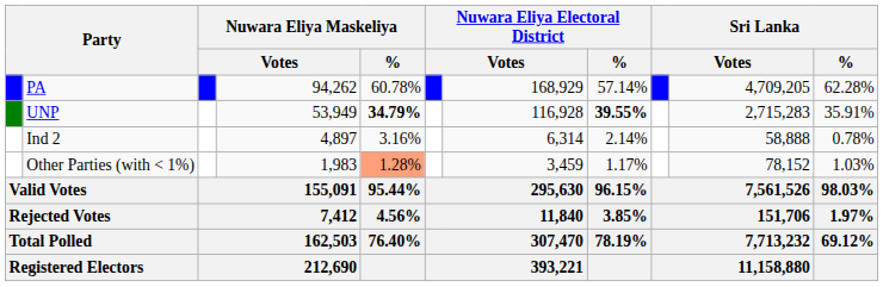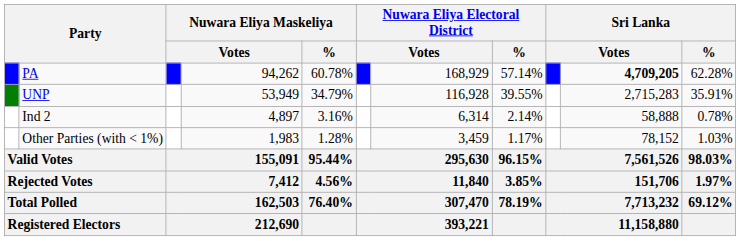PA | column 10: normal -> bold
UNP | Nuwara Eliya Maskeliya / %: bold -> normal
UNP | Nuwara Eliya Electoral District / %: bold -> normal
Other Parties (with < 1%) | Nuwara Eliya Maskeliya / %: lightsalmon background -> no background
